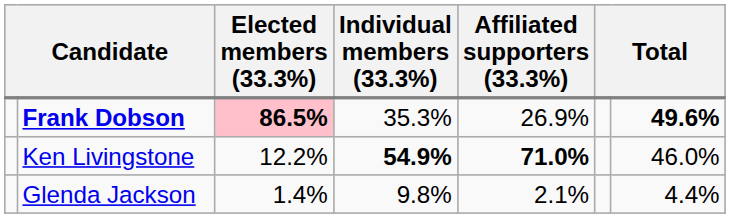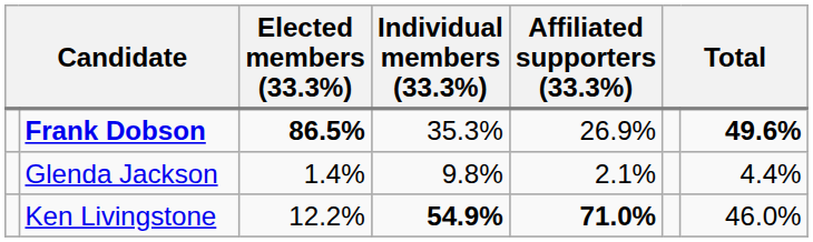Frank Dobson | Elected members (33.3%): pink background -> no background
rows swapped: Ken Livingstone <-> Glenda Jackson
